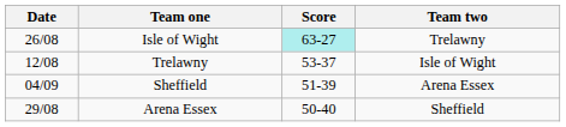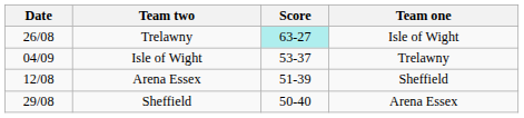columns swapped: Team one <-> Team two
row 3 | Date: 12/08 -> 04/09
row 4 | Date: 04/09 -> 12/08
